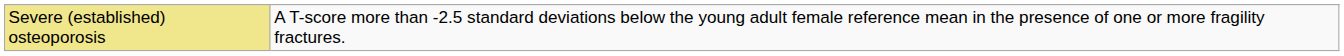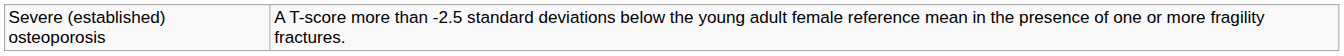row 1 | column 1: khaki background -> no background
